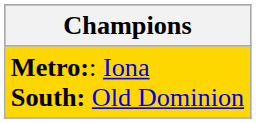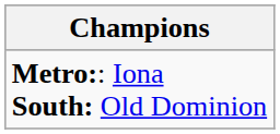row 2 | column 1: gold background -> no background
